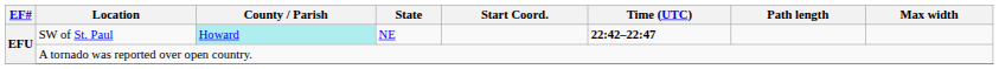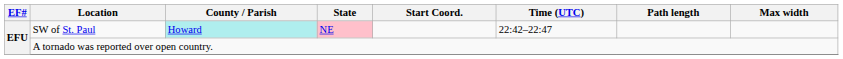SW of St. Paul | State: no background -> pink background
SW of St. Paul | Time (UTC): bold -> normal
